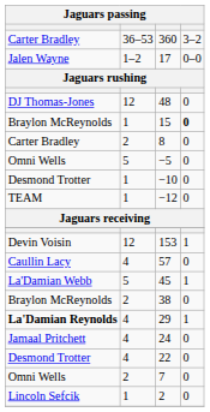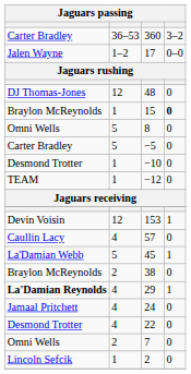8 | column 1: Carter Bradley -> Omni Wells
8 | column 2: 2 -> 5
−5 | column 1: Omni Wells -> Carter Bradley
